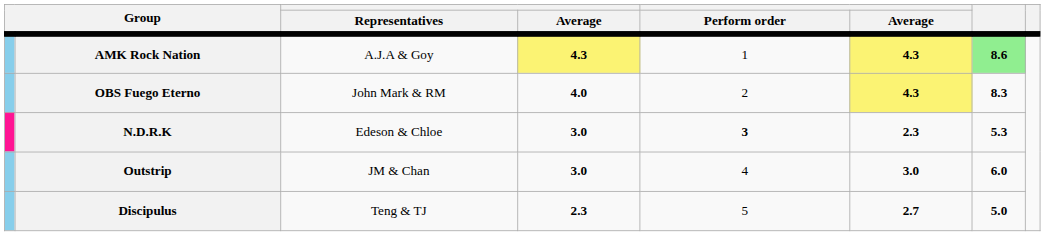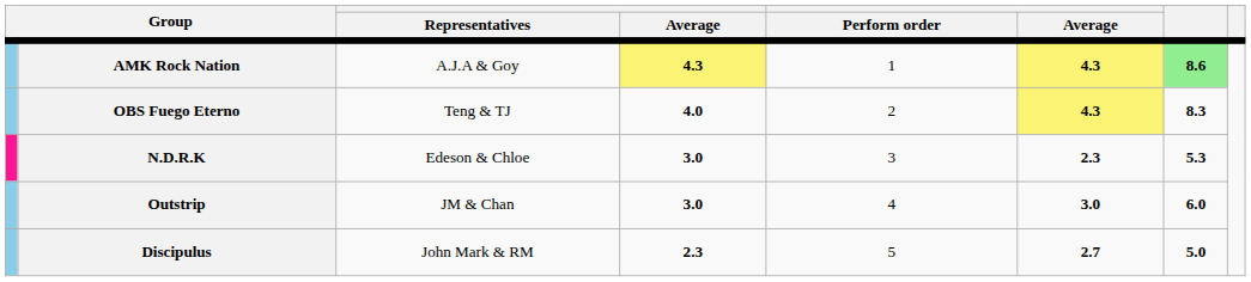OBS Fuego Eterno | Representatives: John Mark & RM -> Teng & TJ
N.D.R.K | Perform order: bold -> normal
Discipulus | Representatives: Teng & TJ -> John Mark & RM
